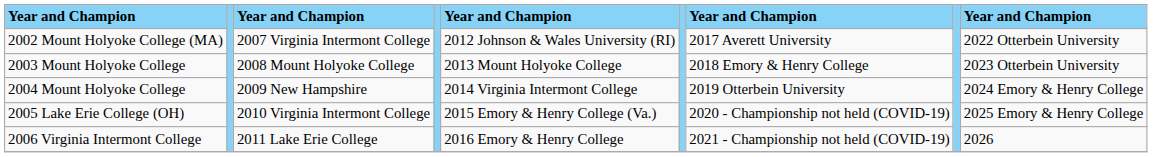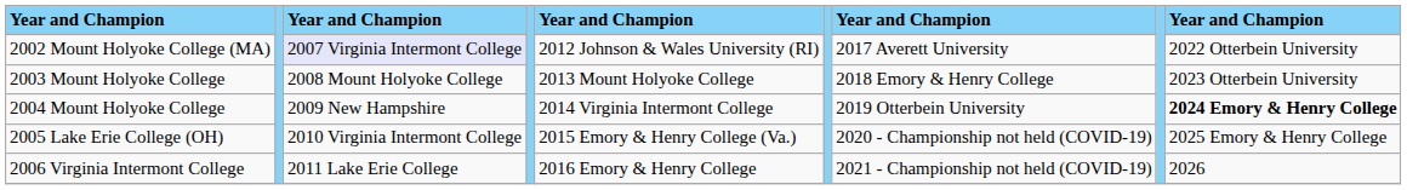2002 Mount Holyoke College (MA) | column 3: no background -> lavender background
2004 Mount Holyoke College | column 9: normal -> bold
